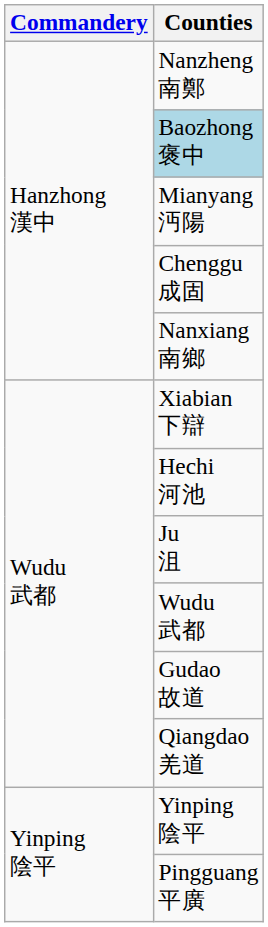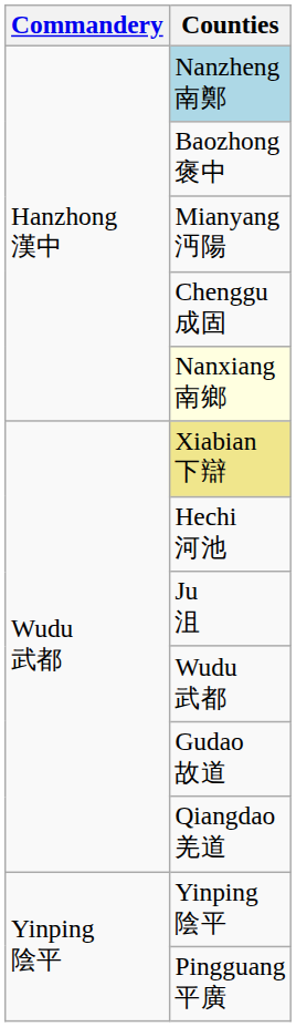Nanzheng 南鄭 | Counties: no background -> lightblue background
Baozhong 褒中 | Counties: lightblue background -> no background
Nanxiang 南鄉 | Counties: no background -> lightyellow background
Xiabian 下辯 | Counties: no background -> khaki background
